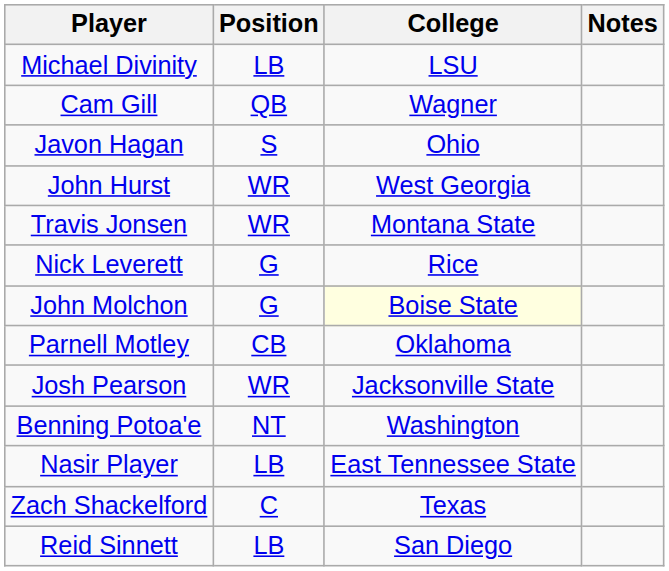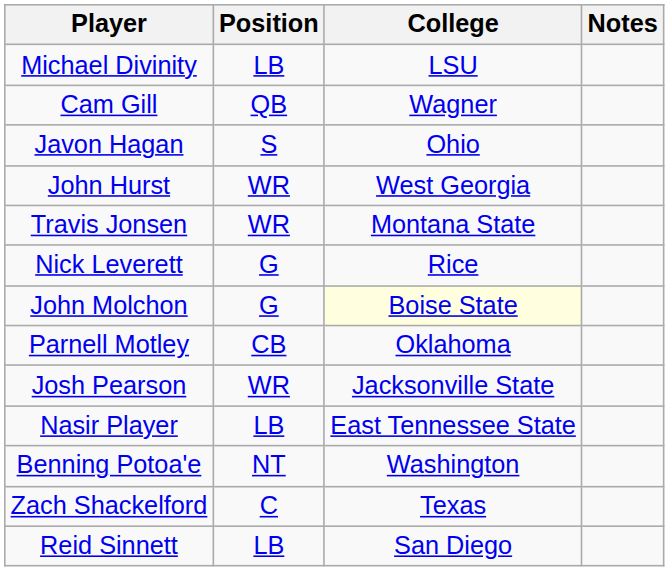rows swapped: Nasir Player <-> Benning Potoa'e
